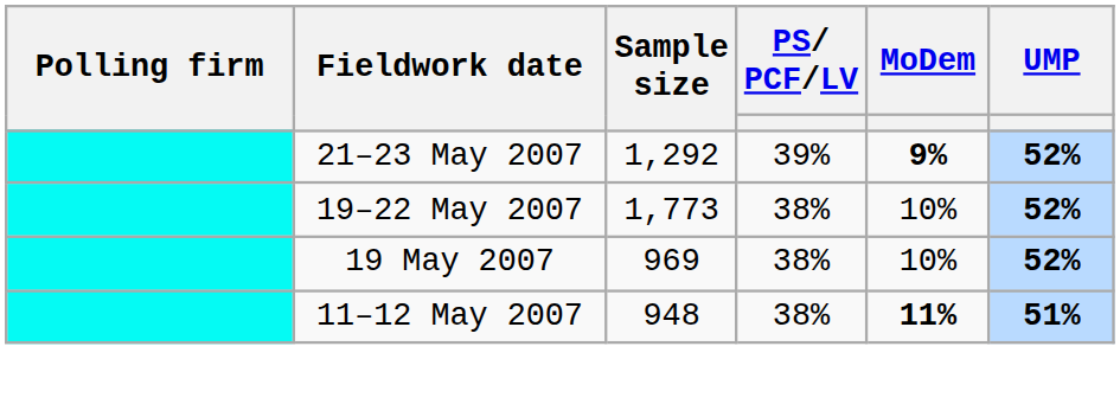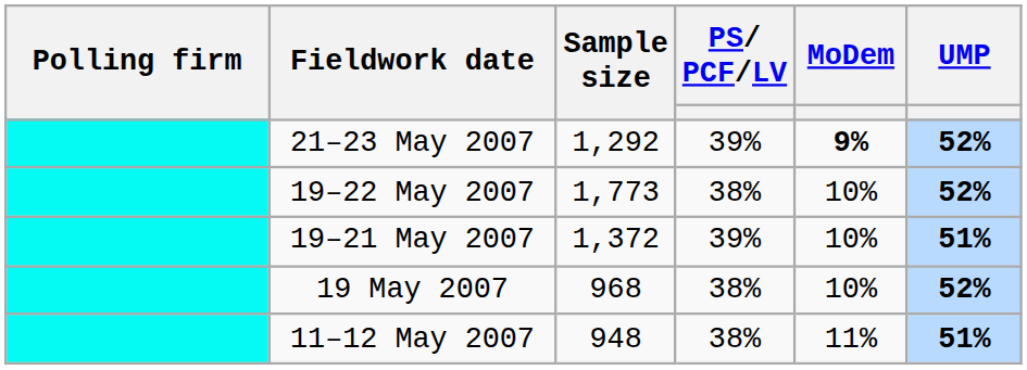+ row: 19–21 May 2007 | 1,372 | 39% | 10% | 51%
19 May 2007 | Sample size: 969 -> 968
11–12 May 2007 | MoDem: bold -> normal
